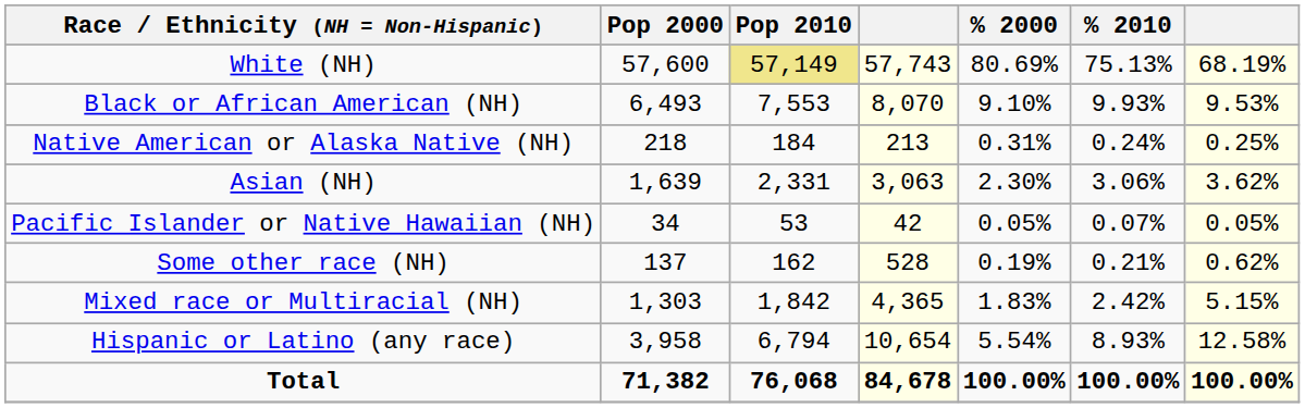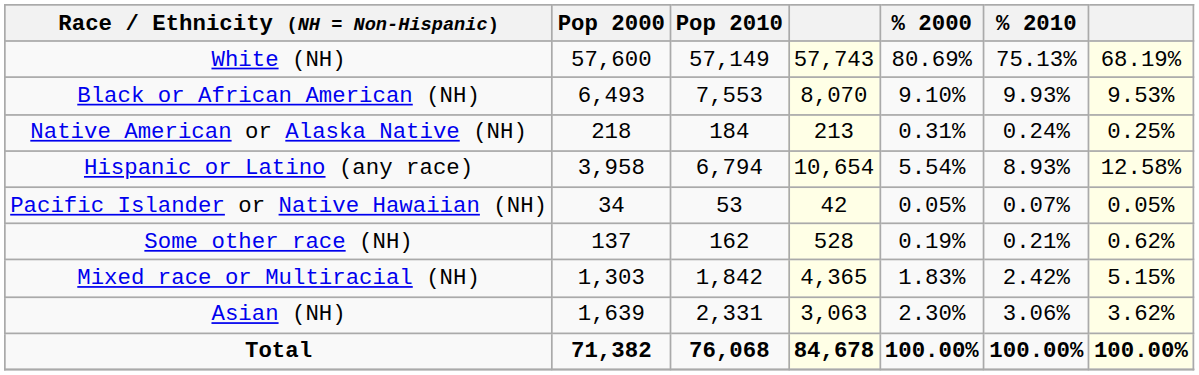White (NH) | Pop 2010: khaki background -> no background
rows swapped: Asian (NH) <-> Hispanic or Latino (any race)
